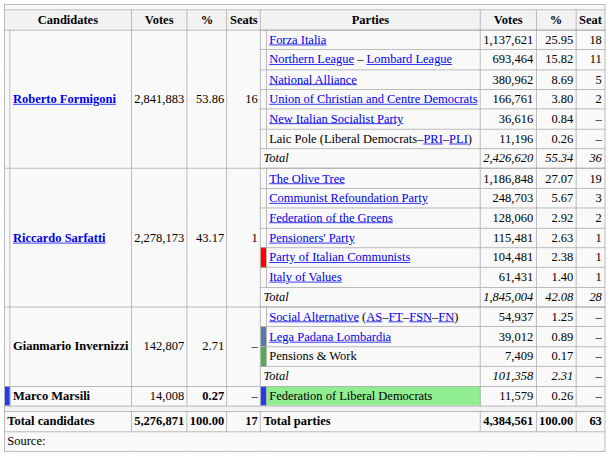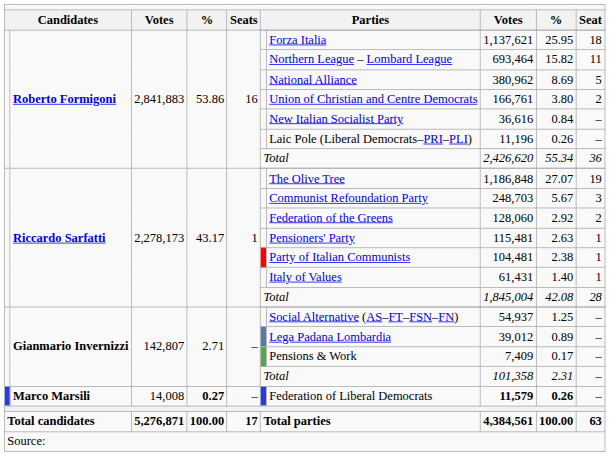Marco Marsili | column 7: lightgreen background -> no background
Marco Marsili | column 8: normal -> bold
Marco Marsili | column 9: normal -> bold
